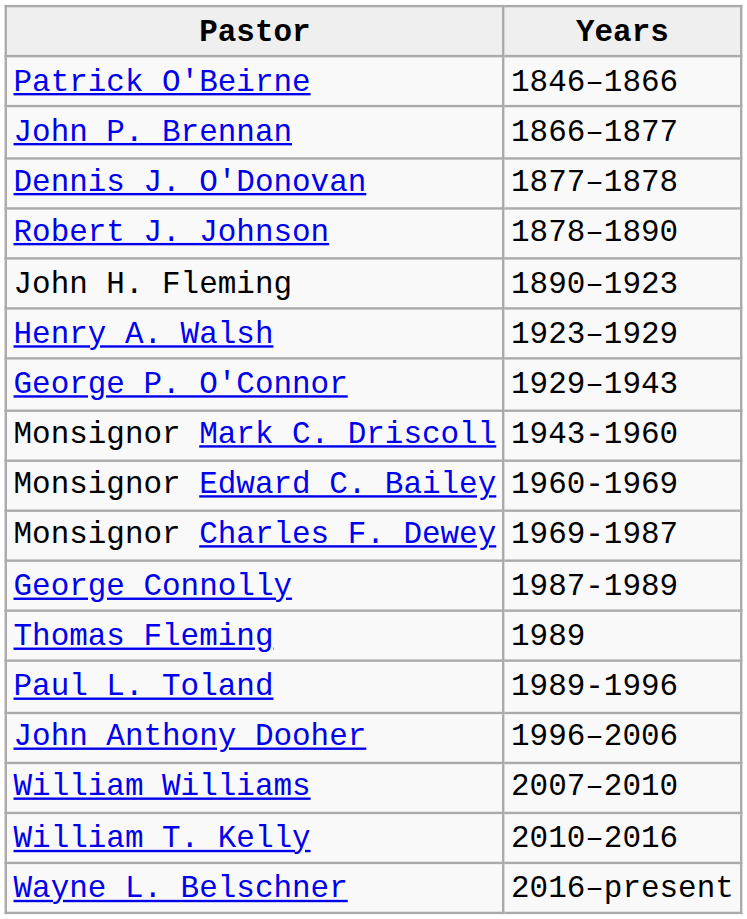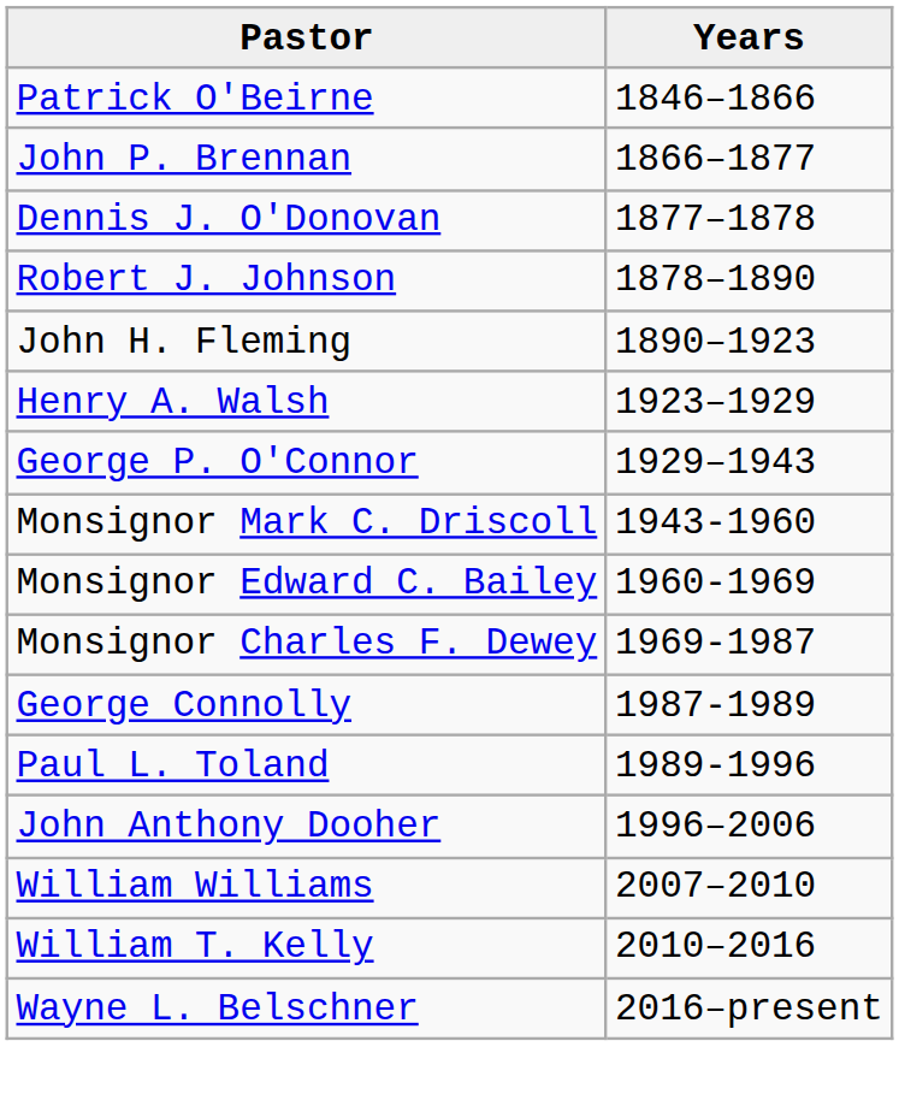- row: Thomas Fleming | 1989
